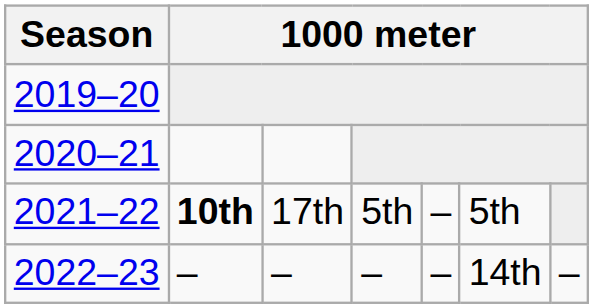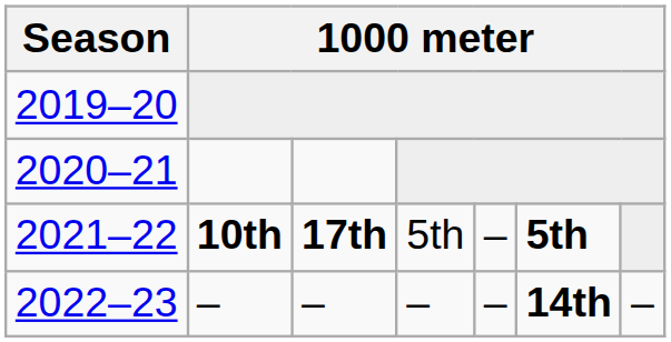2021–22 | column 3: normal -> bold
2021–22 | column 6: normal -> bold
2022–23 | column 6: normal -> bold
